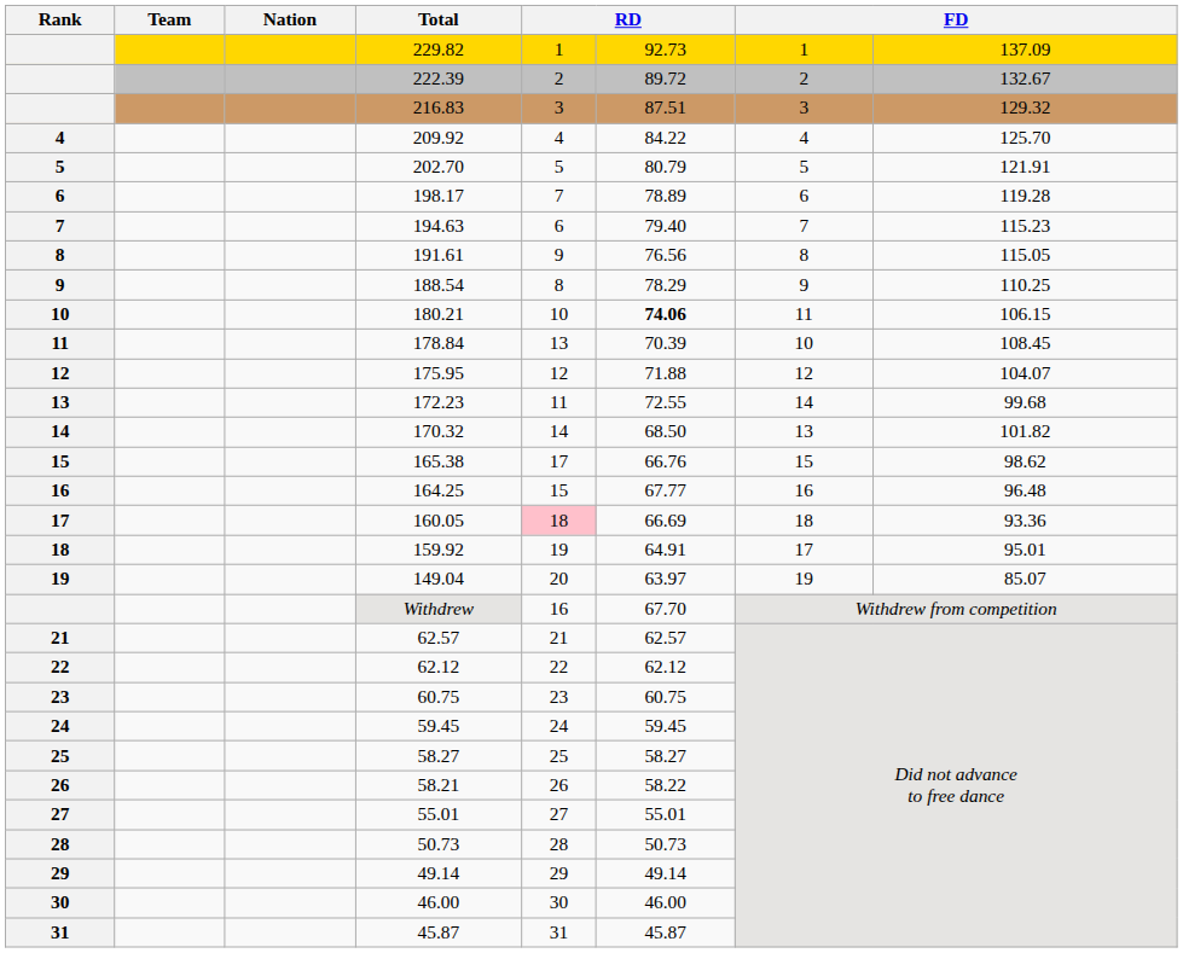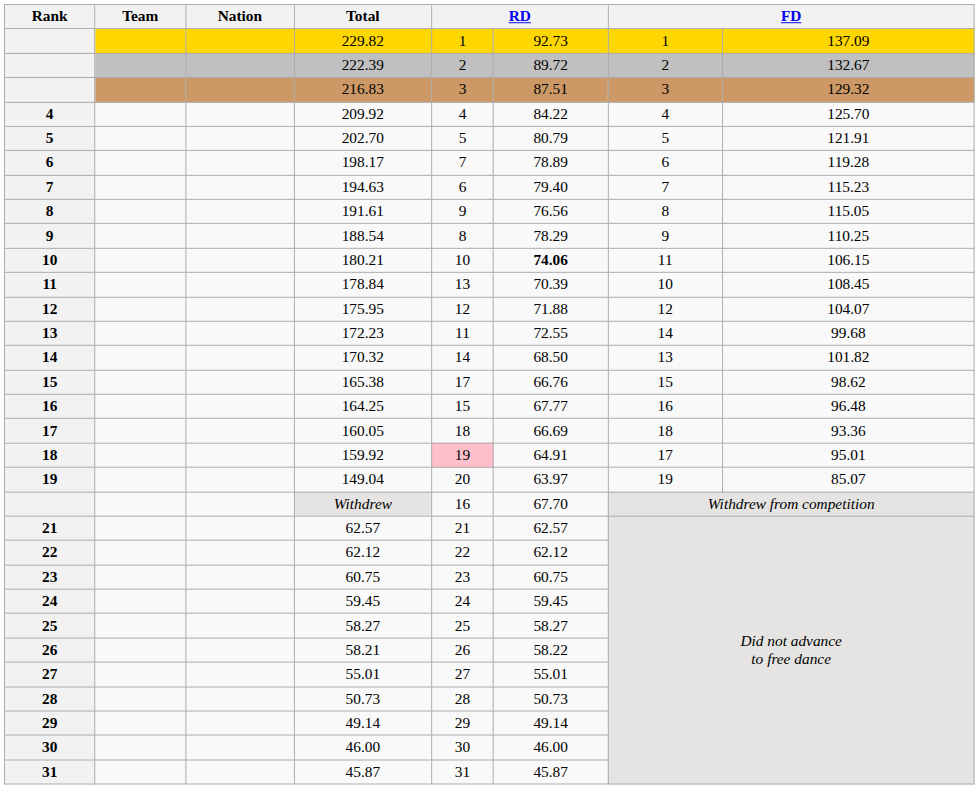160.05 | column 5: pink background -> no background
159.92 | column 5: no background -> pink background
